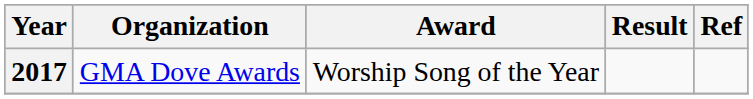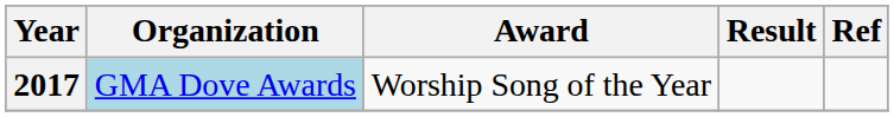2017 | Organization: no background -> lightblue background
